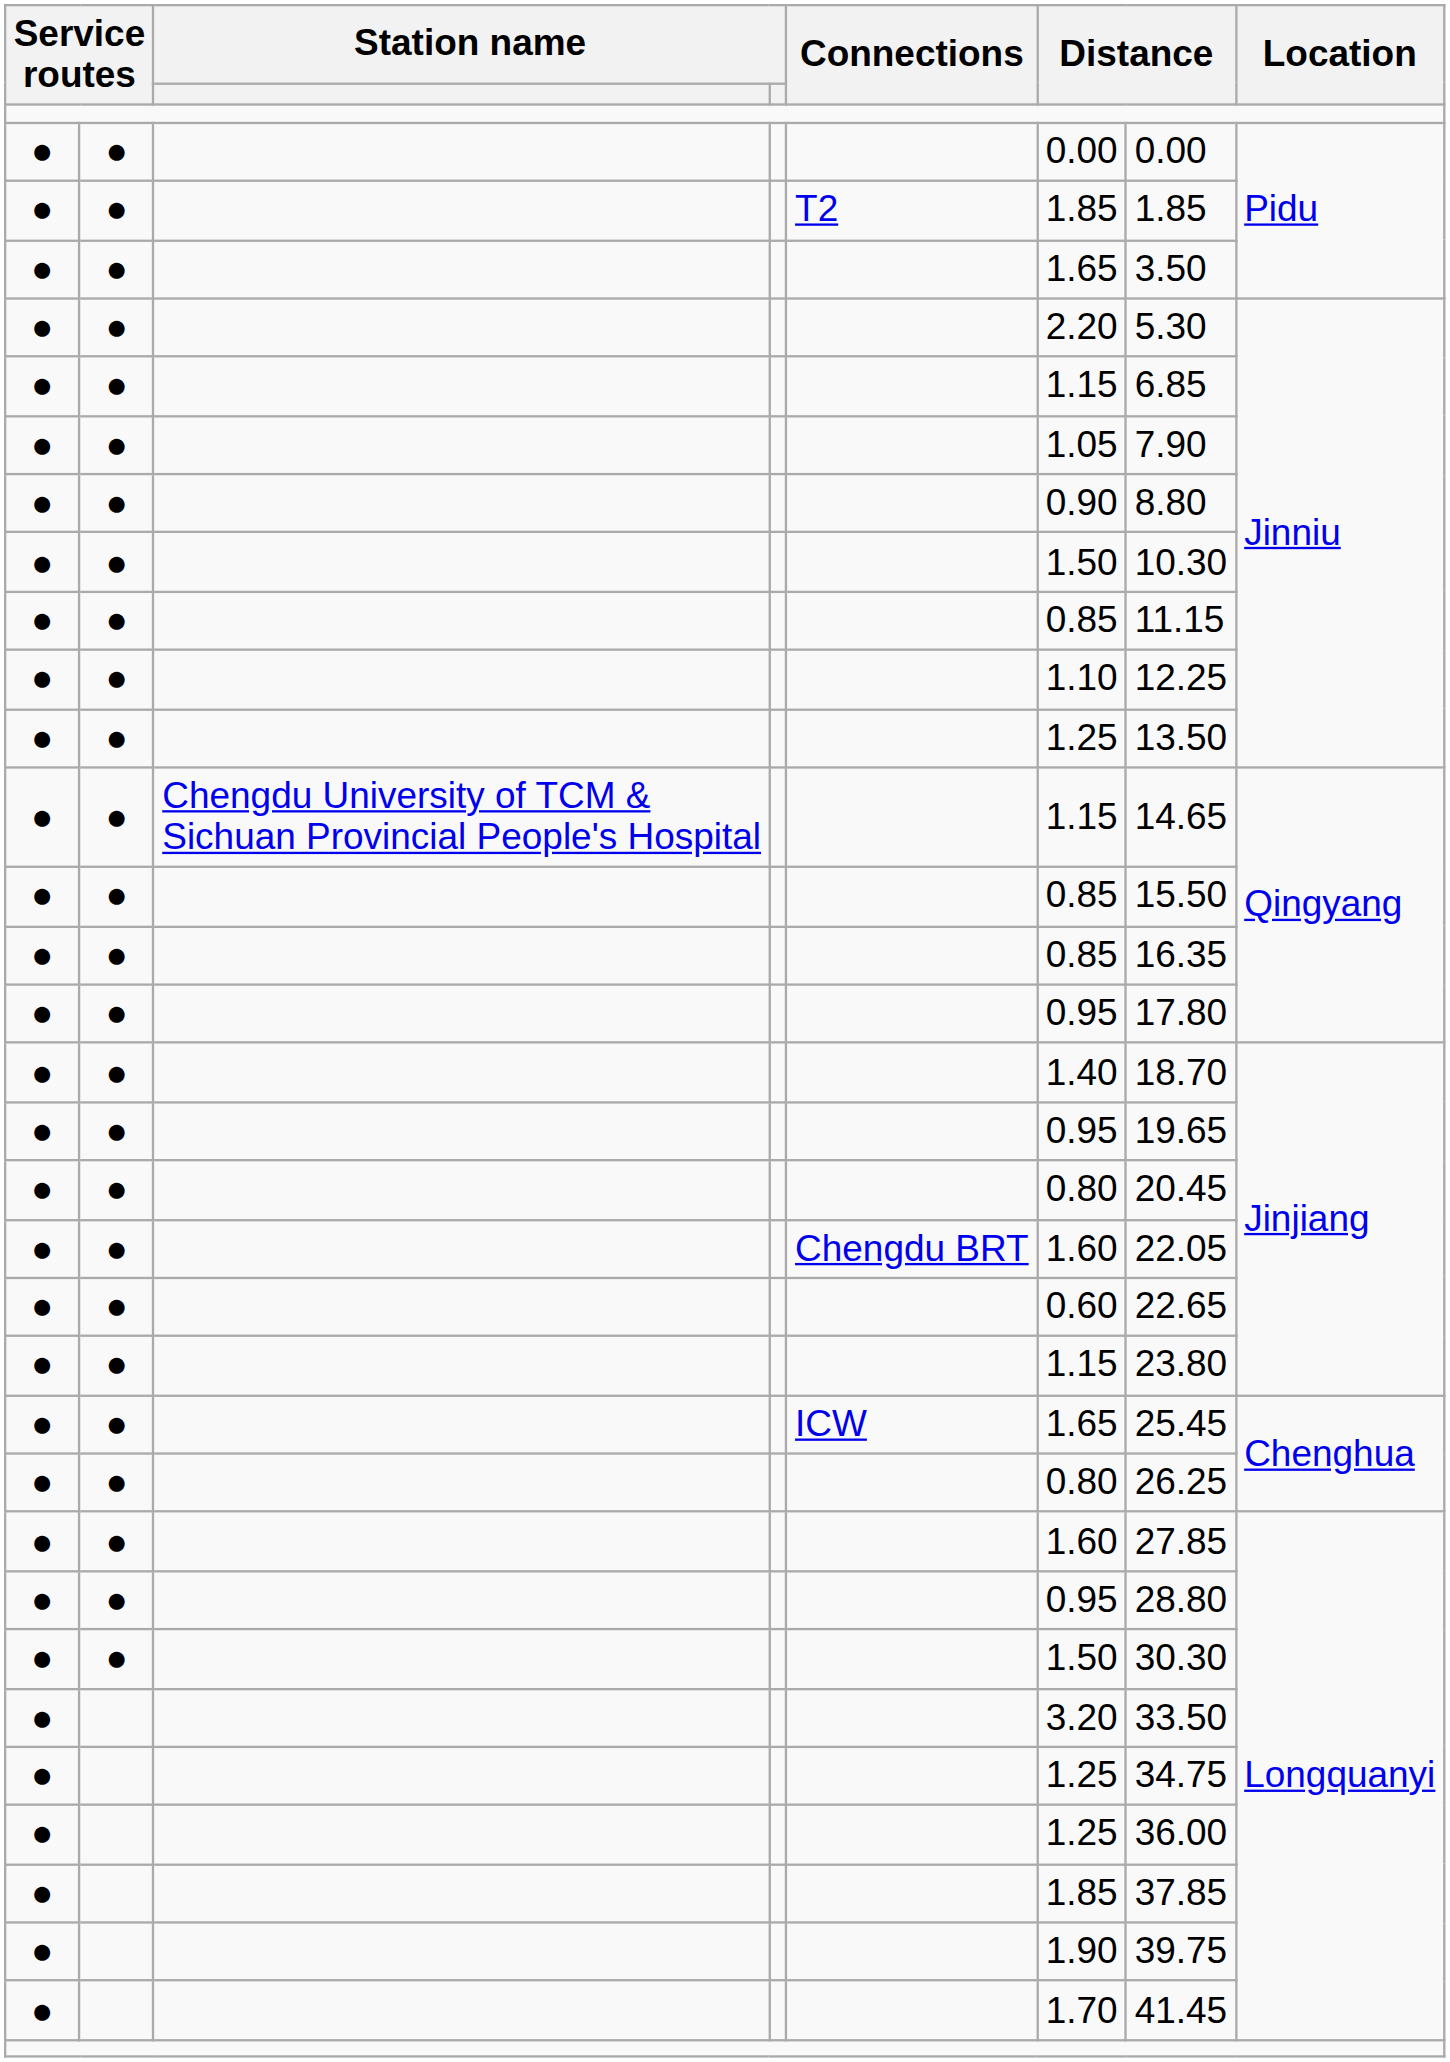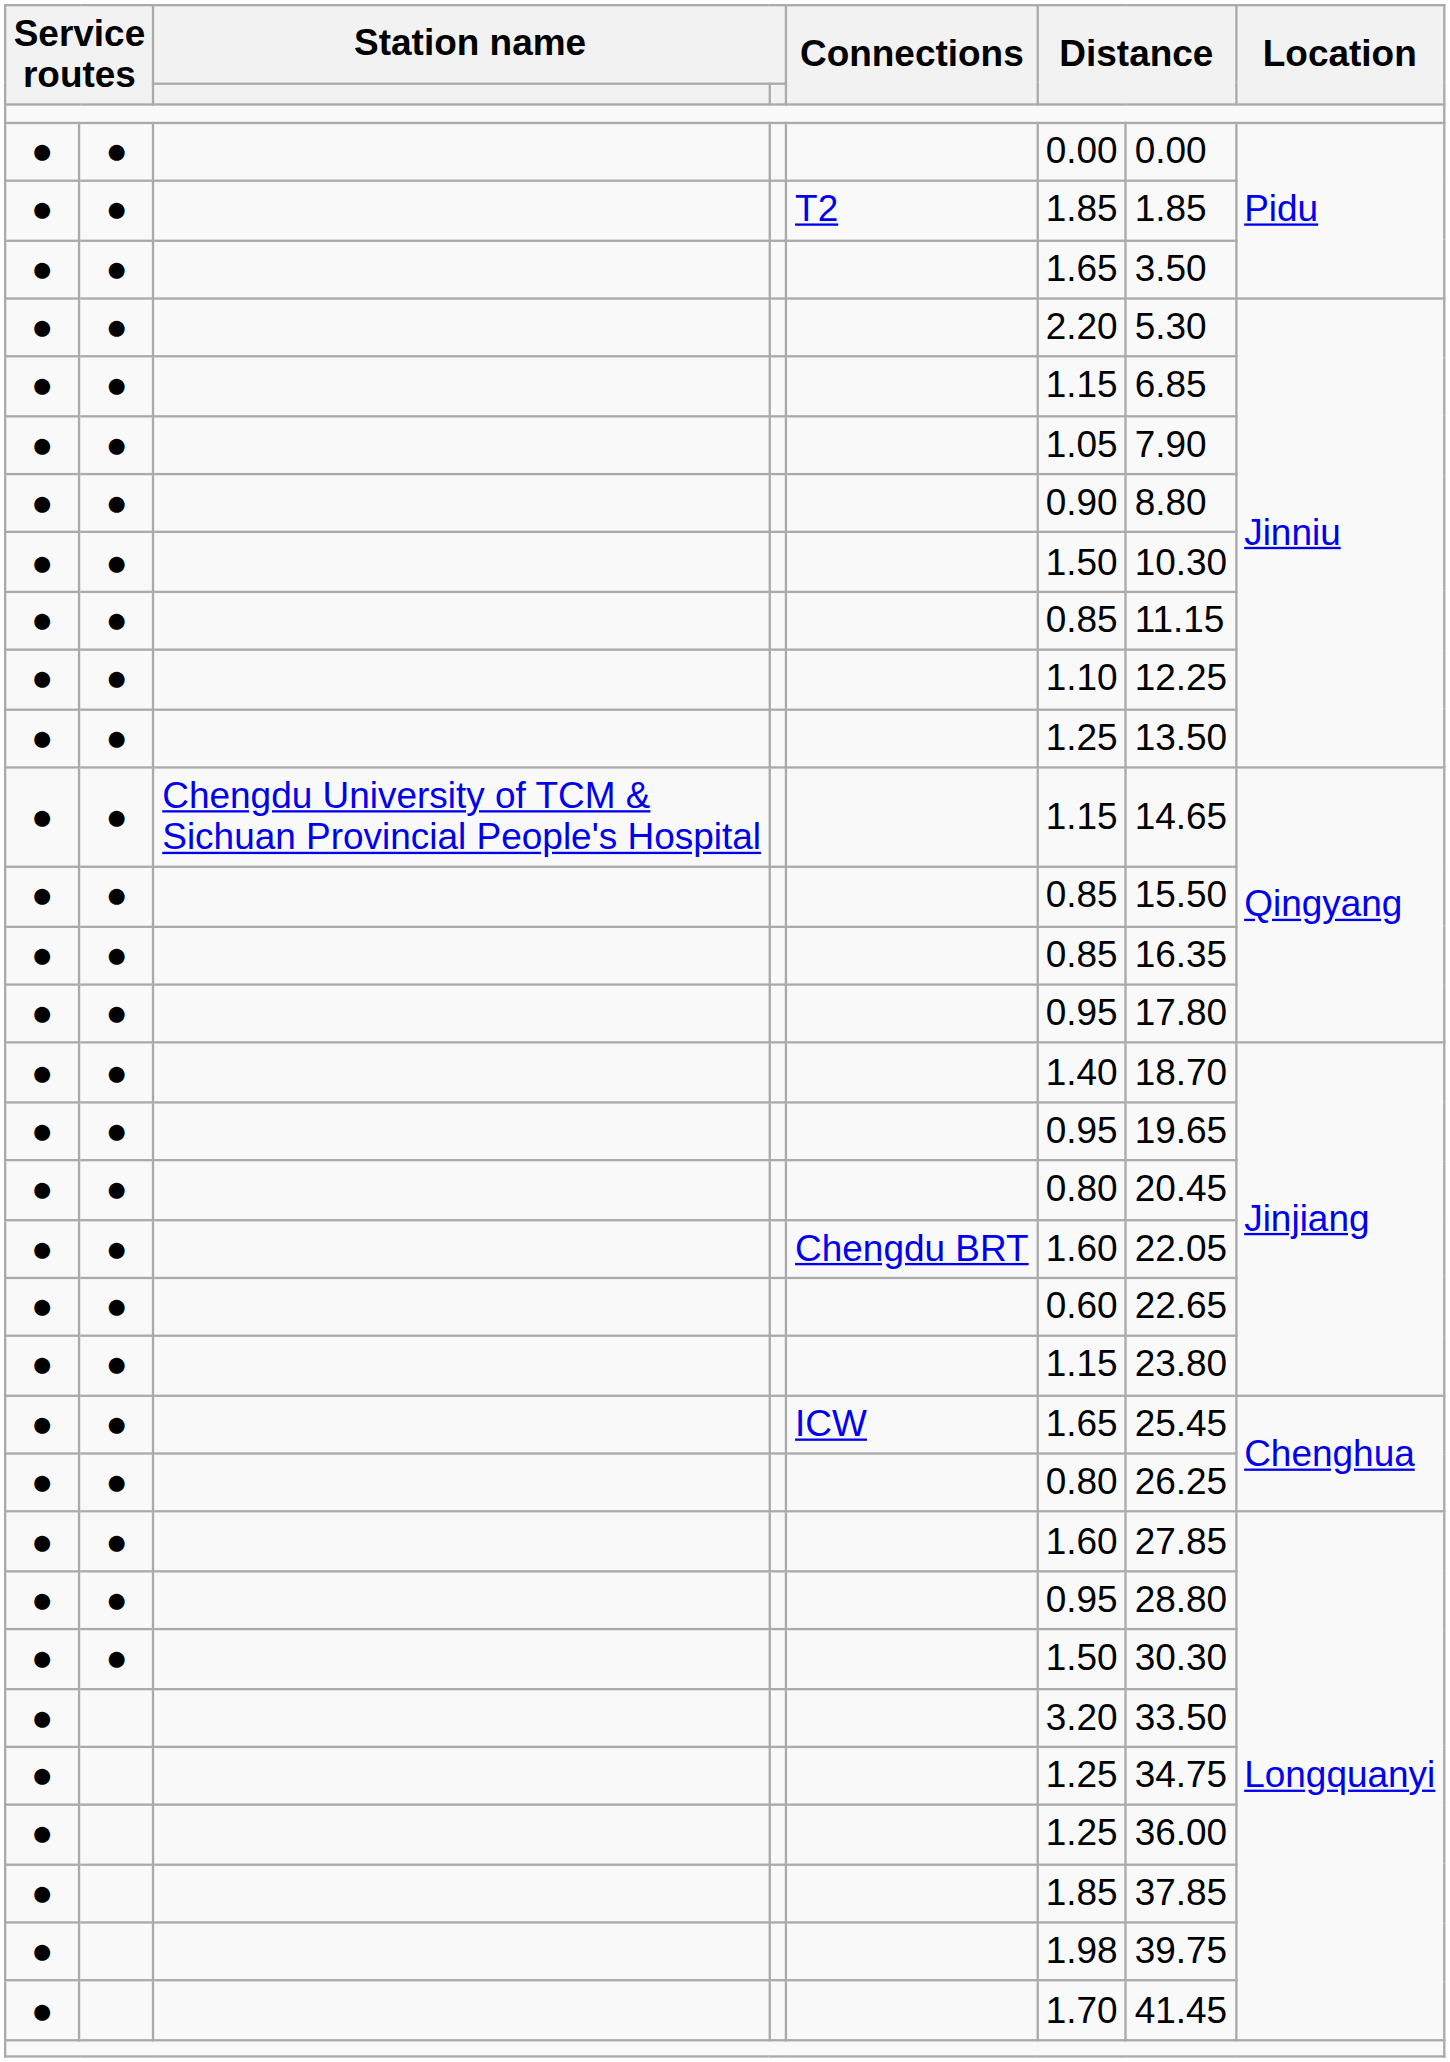row 34 | column 6: 1.90 -> 1.98
